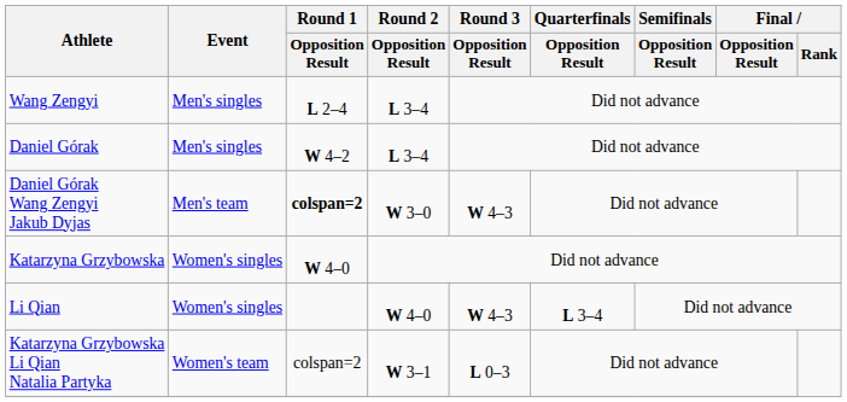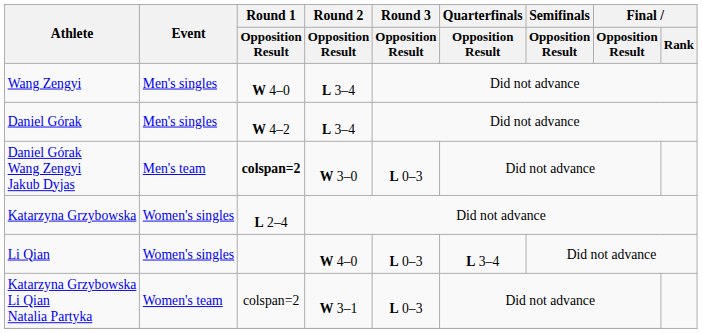Wang Zengyi | Round 1 / Opposition Result: L 2–4 -> W 4–0
Daniel Górak Wang Zengyi Jakub Dyjas | Round 3 / Opposition Result: W 4–3 -> L 0–3
Katarzyna Grzybowska | Round 1 / Opposition Result: W 4–0 -> L 2–4
Li Qian | Round 3 / Opposition Result: W 4–3 -> L 0–3
